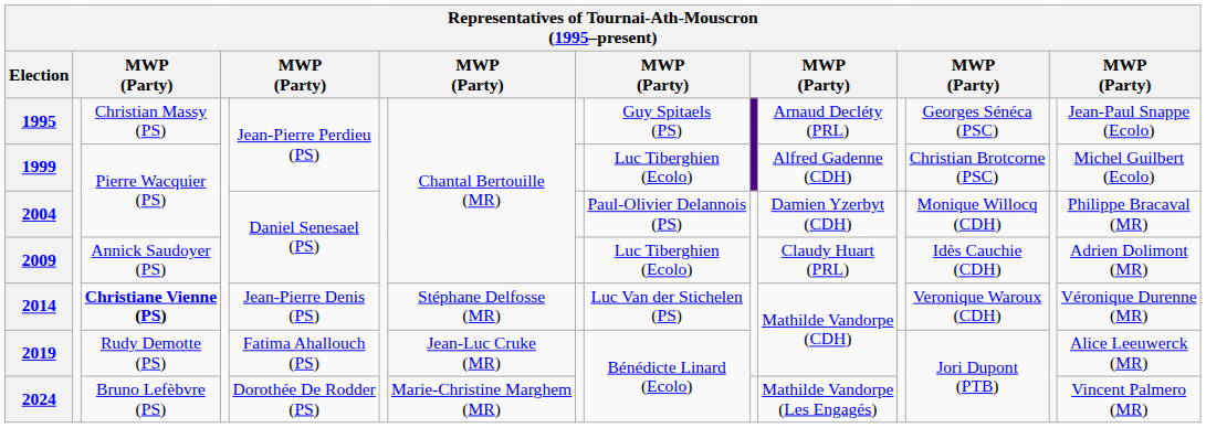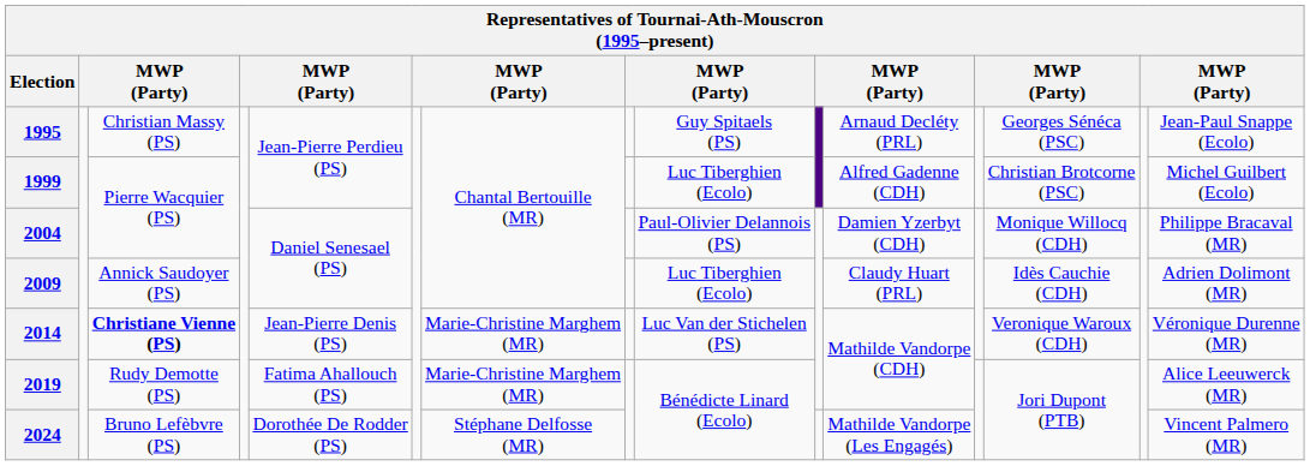2014 | column 7: Stéphane Delfosse (MR) -> Marie-Christine Marghem (MR)
2019 | column 7: Jean-Luc Cruke (MR) -> Marie-Christine Marghem (MR)
2024 | column 7: Marie-Christine Marghem (MR) -> Stéphane Delfosse (MR)
